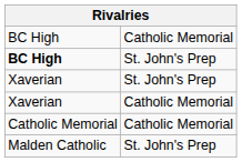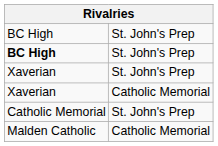row 2 | column 2: Catholic Memorial -> St. John's Prep
row 6 | column 2: Catholic Memorial -> St. John's Prep
row 7 | column 2: St. John's Prep -> Catholic Memorial
